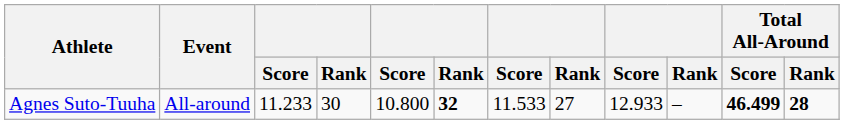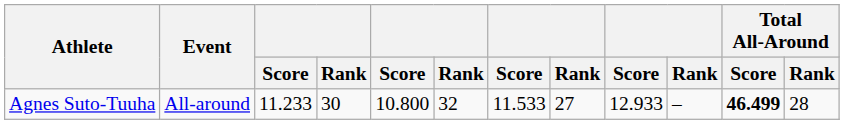row 3 | column 6: bold -> normal
row 3 | Total All-Around / Rank: bold -> normal
